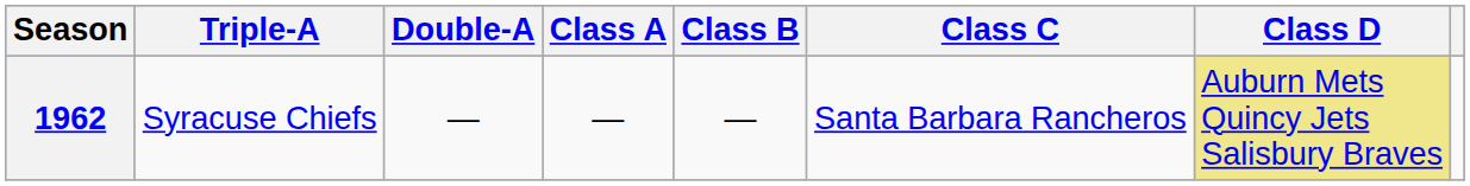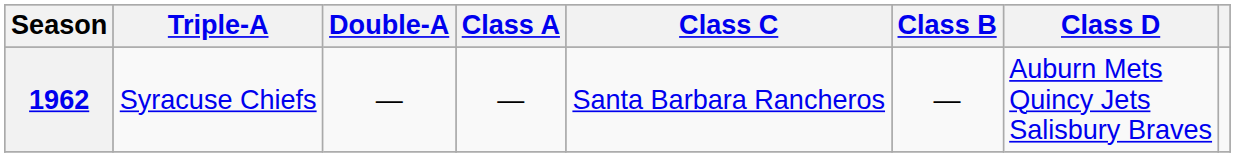columns swapped: Class B <-> Class C
1962 | Class D: khaki background -> no background
